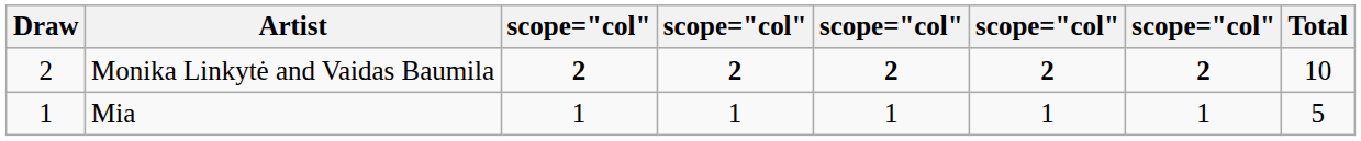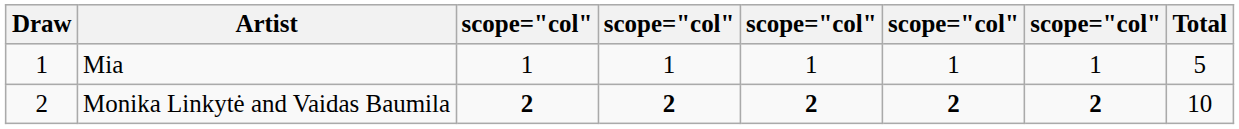rows swapped: Mia <-> Monika Linkytė and Vaidas Baumila
